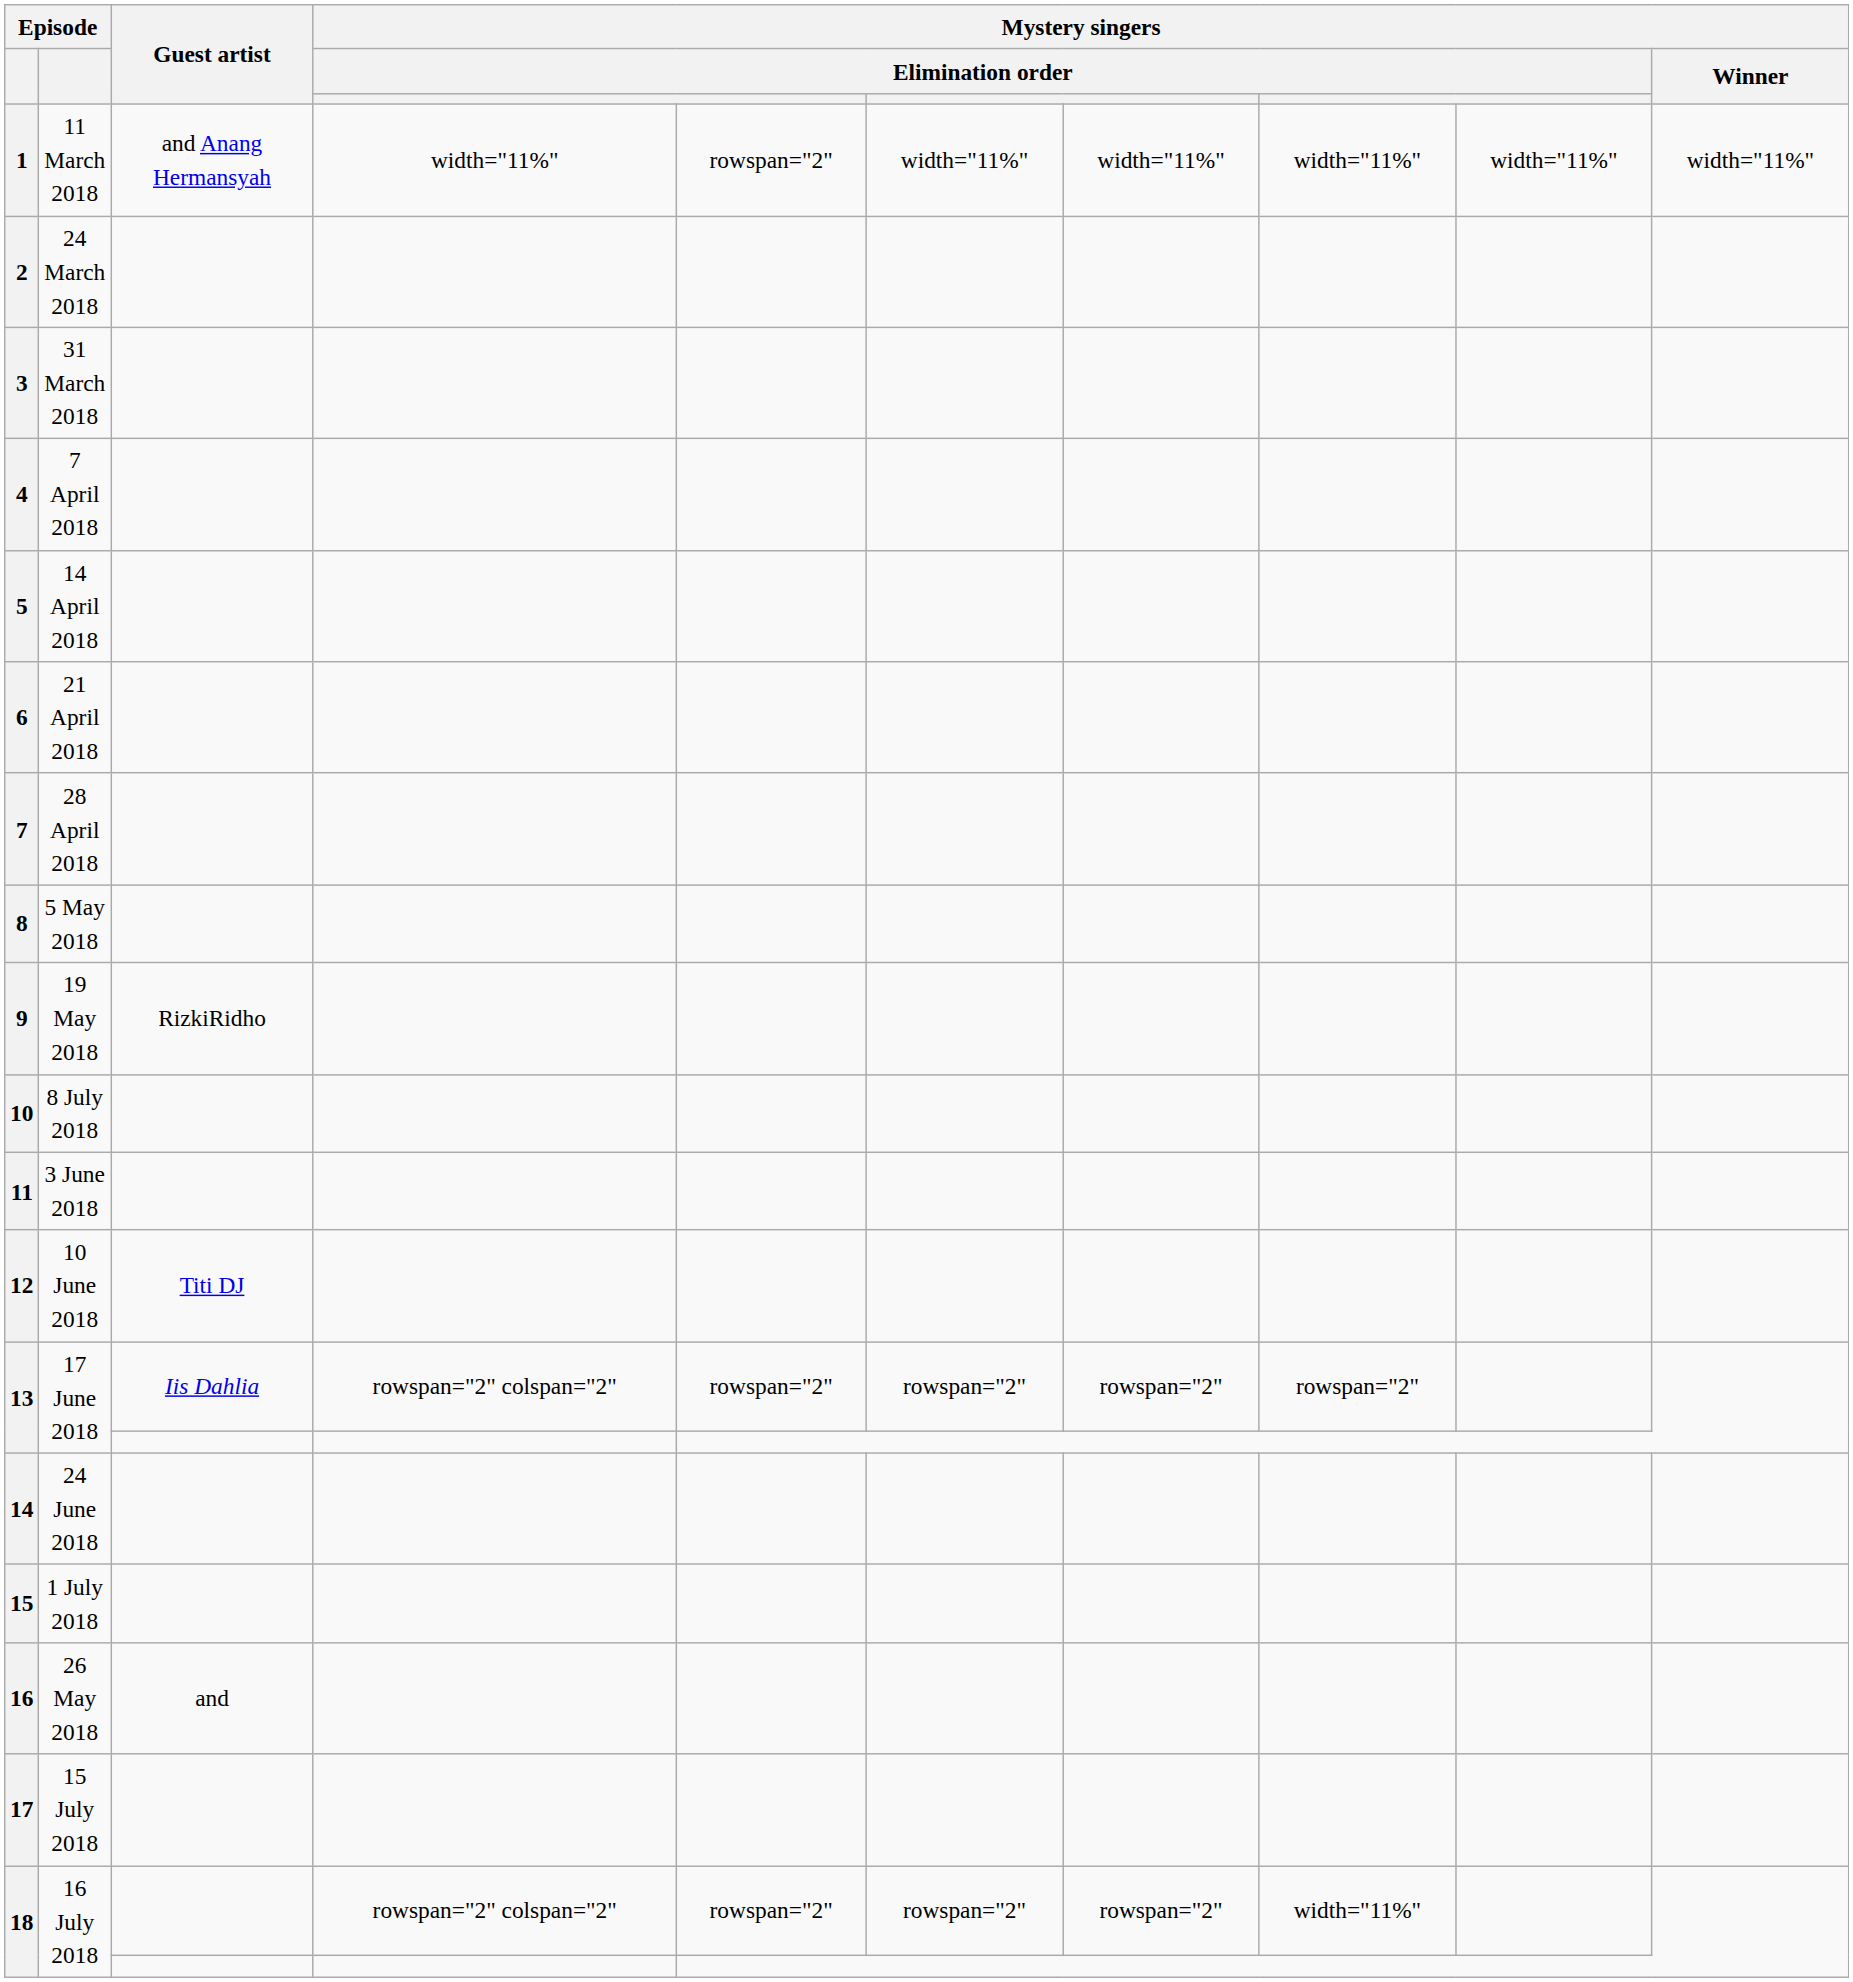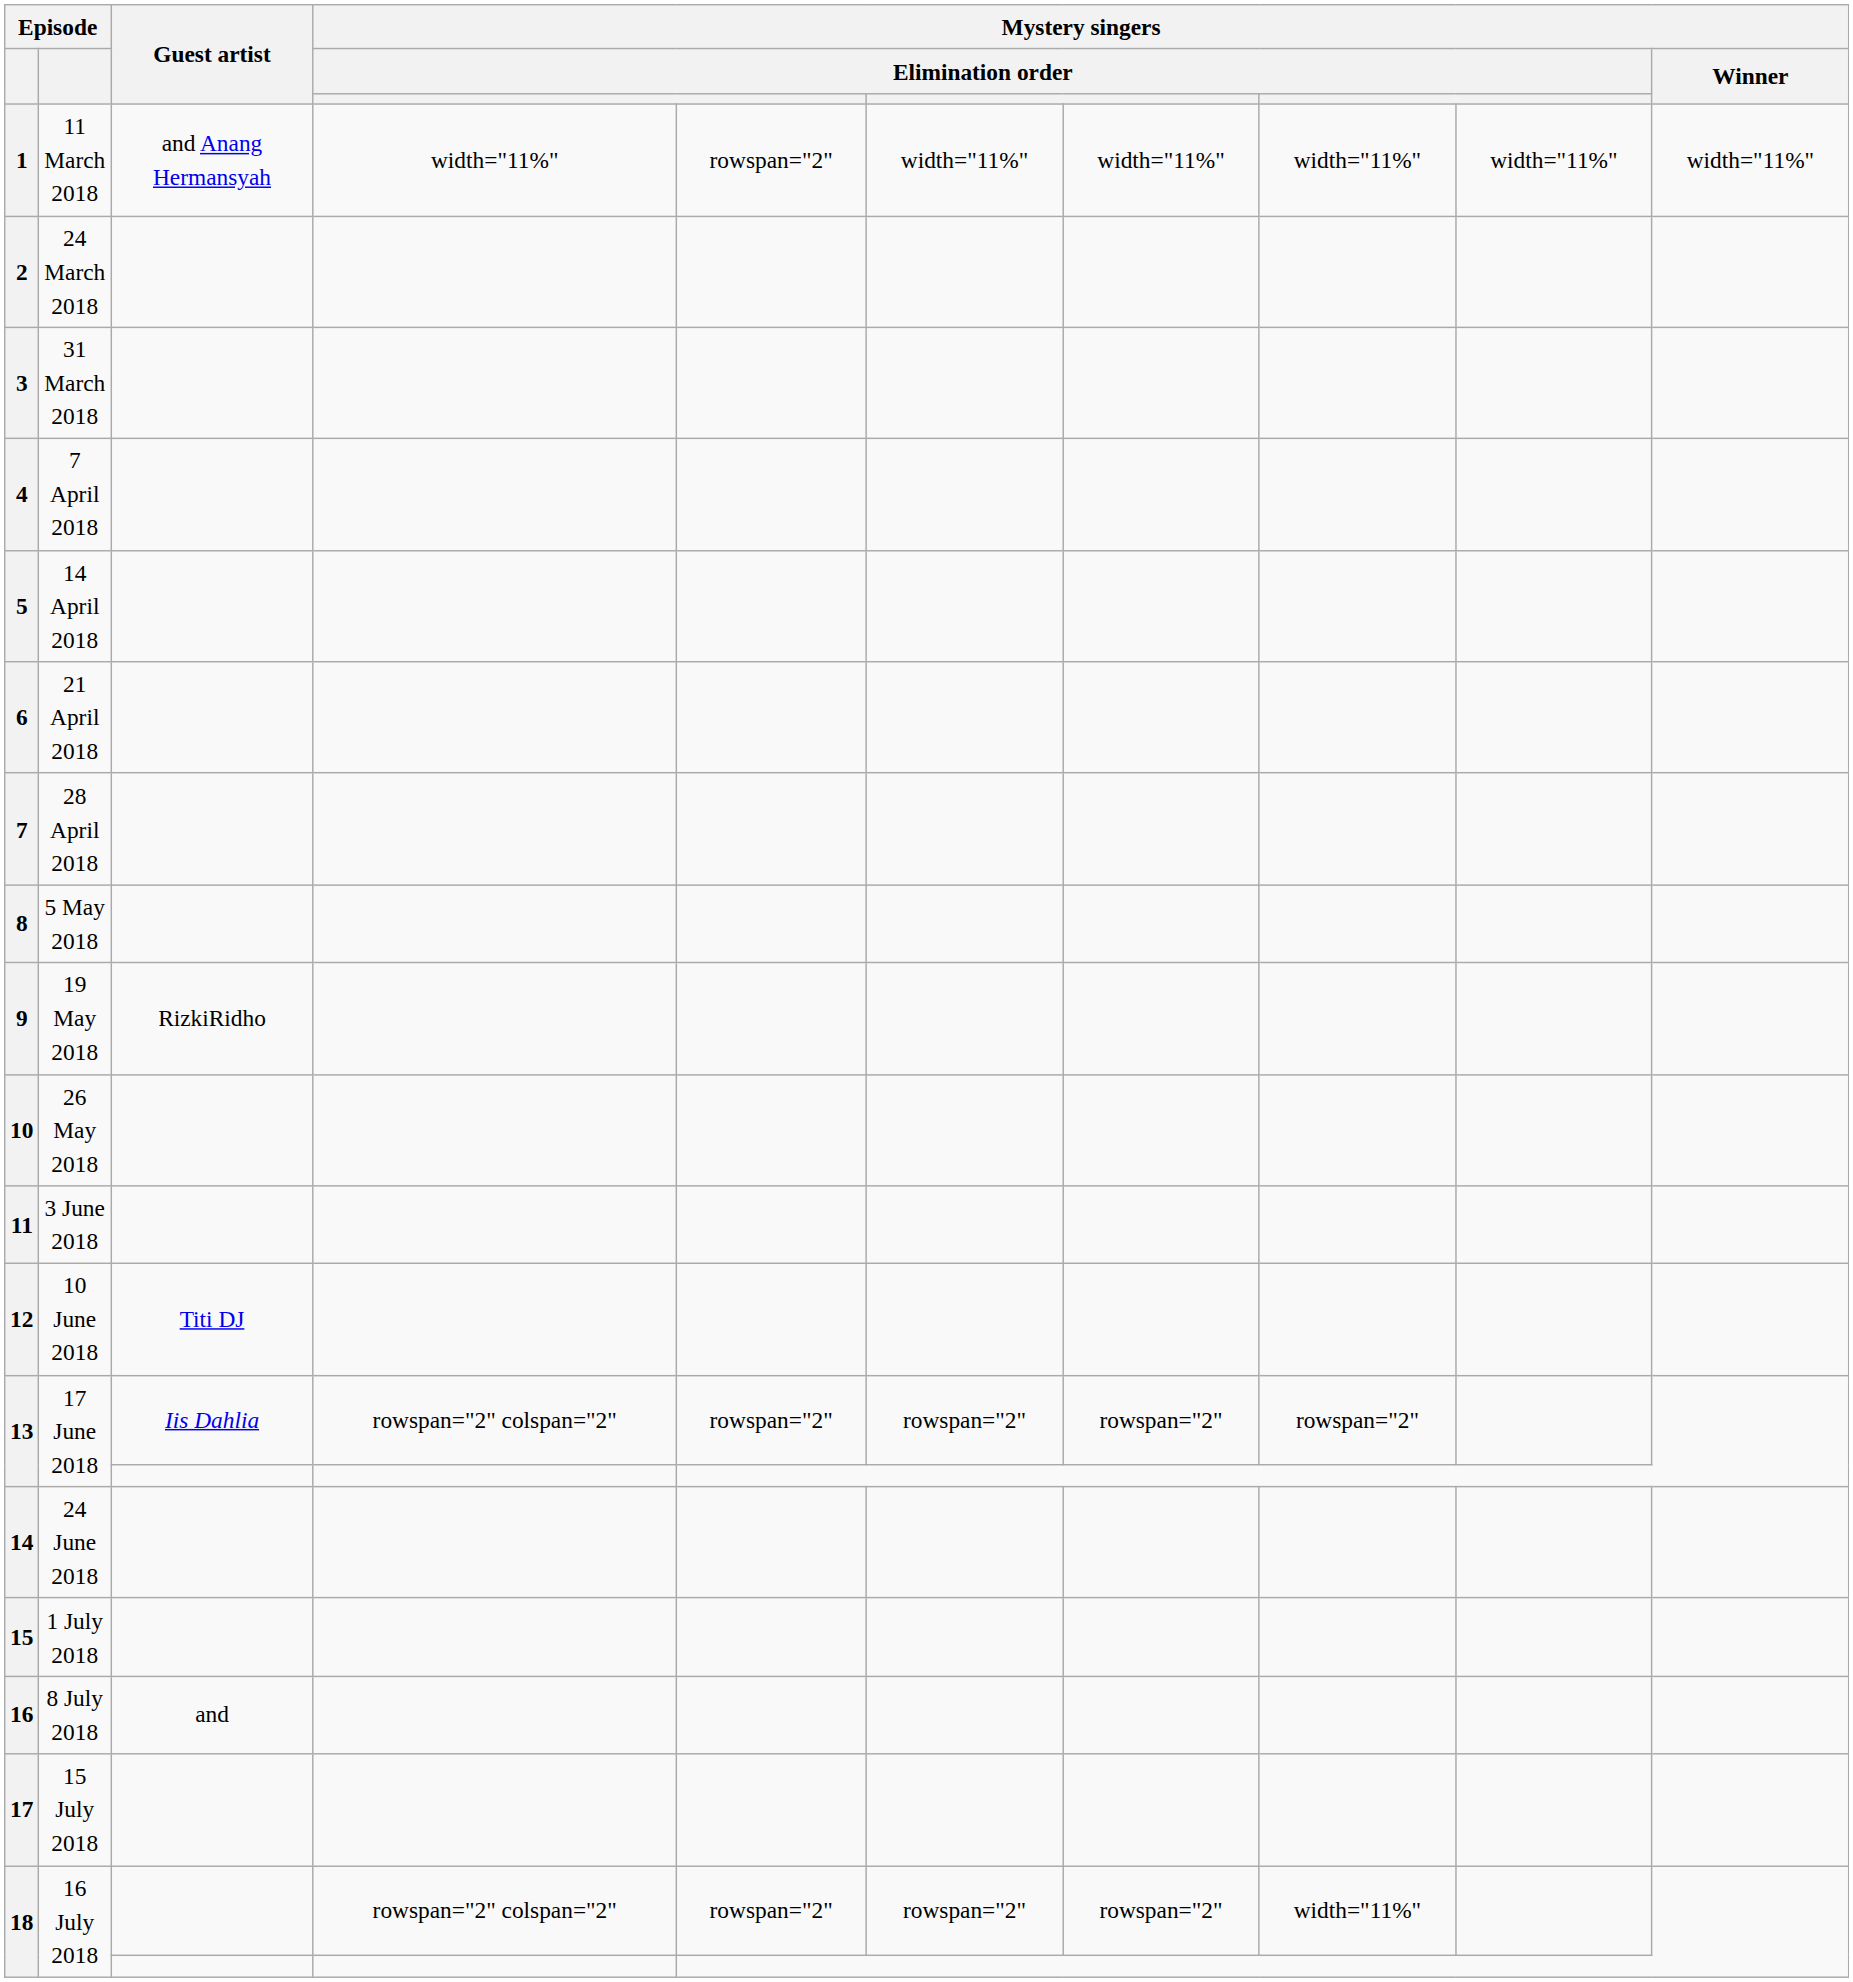10 | column 2: 8 July 2018 -> 26 May 2018
16 | column 2: 26 May 2018 -> 8 July 2018
